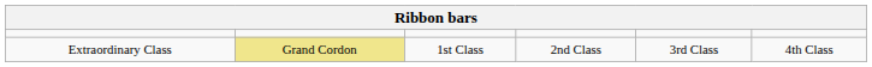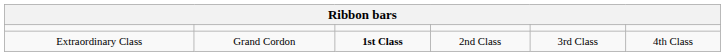Extraordinary Class | column 2: khaki background -> no background
Extraordinary Class | column 3: normal -> bold
